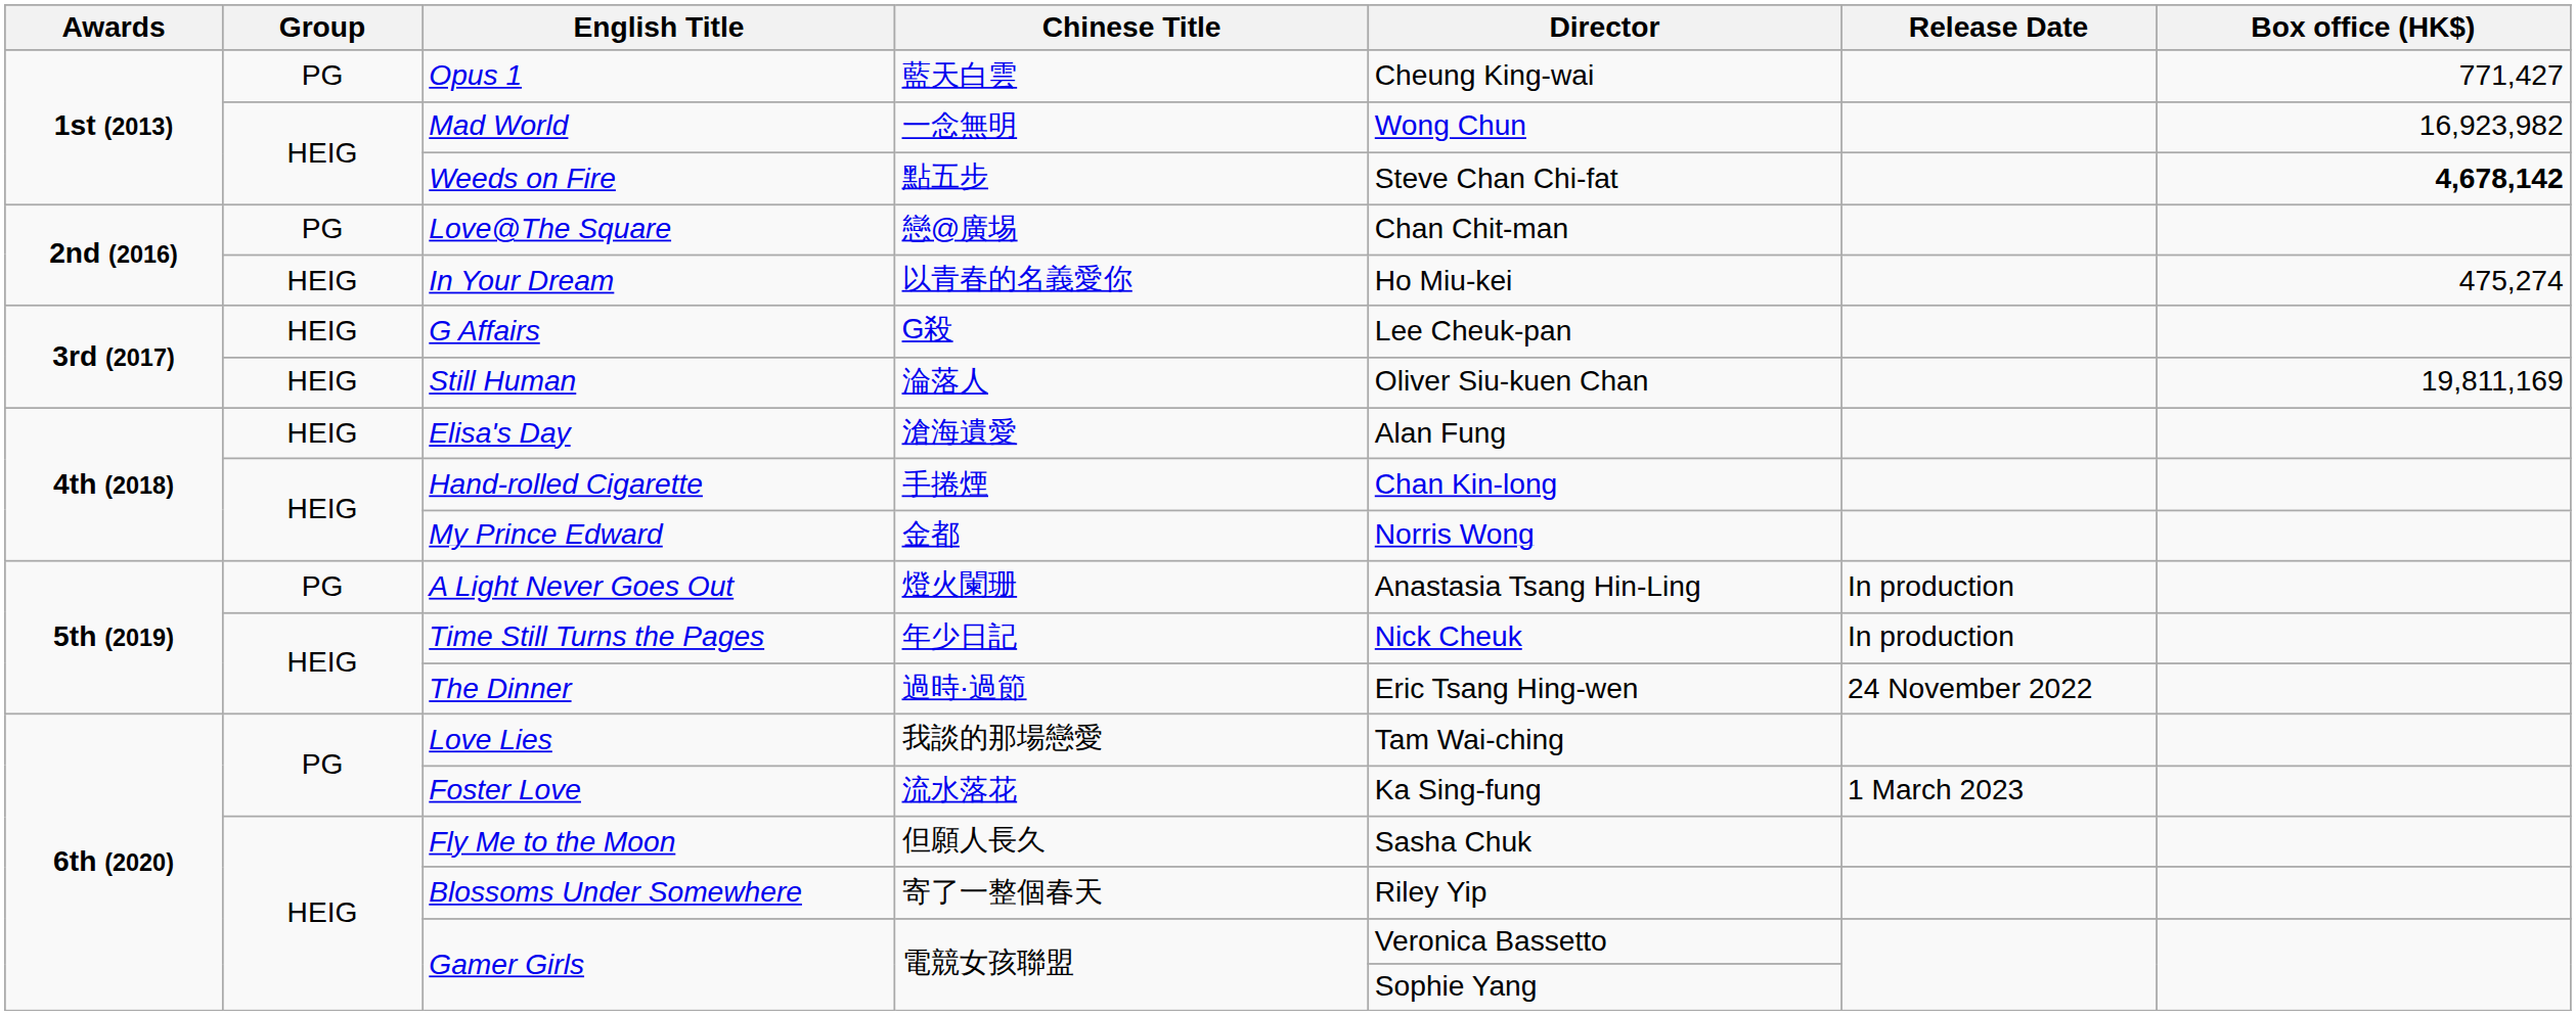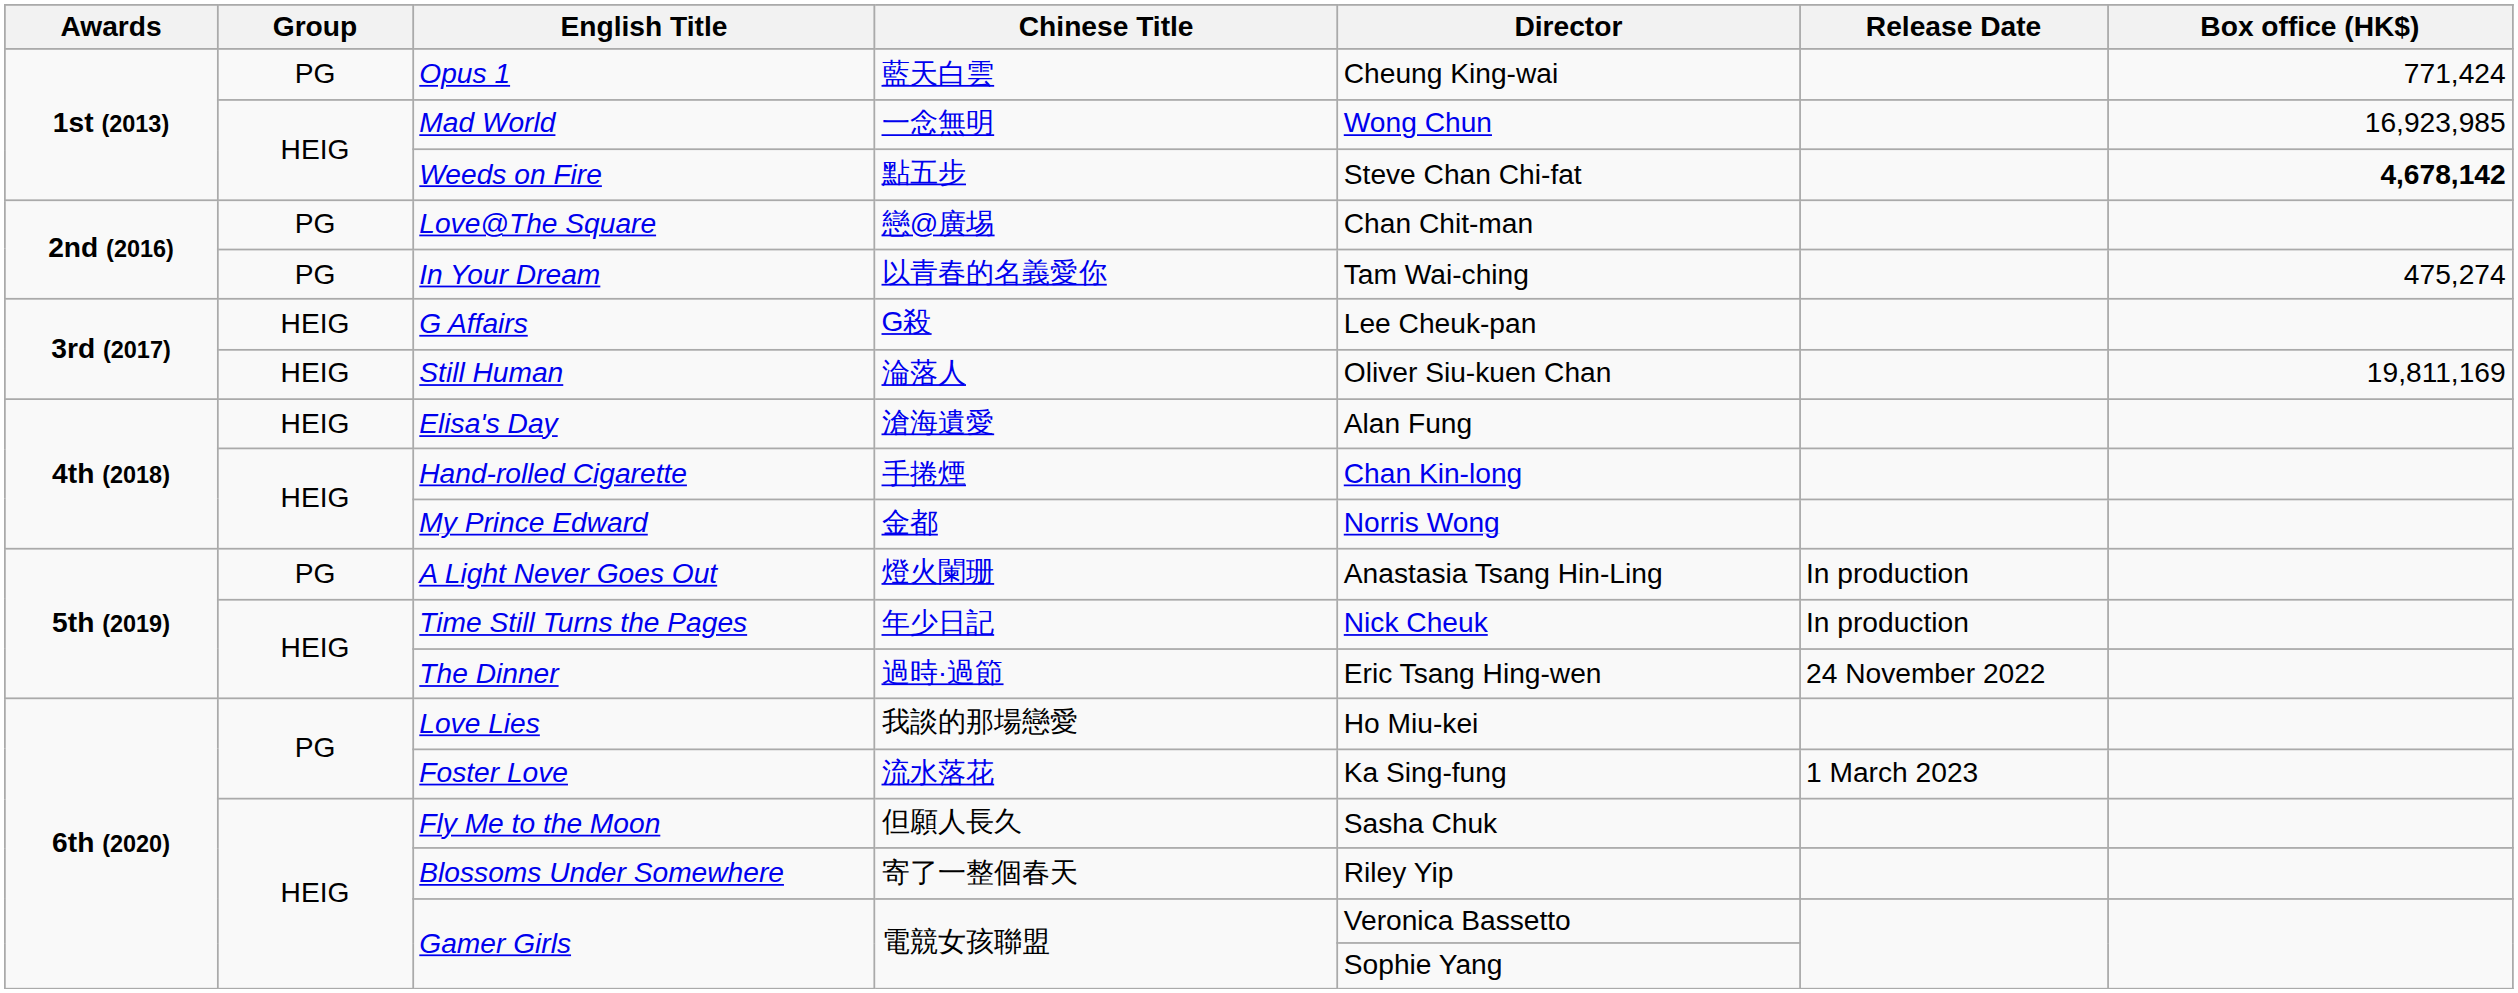Opus 1 | Box office (HK$): 771,427 -> 771,424
Mad World | Box office (HK$): 16,923,982 -> 16,923,985
In Your Dream | Group: HEIG -> PG
In Your Dream | Director: Ho Miu-kei -> Tam Wai-ching
Love Lies | Director: Tam Wai-ching -> Ho Miu-kei
